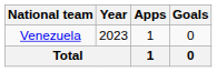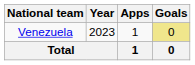Venezuela | Goals: no background -> khaki background
